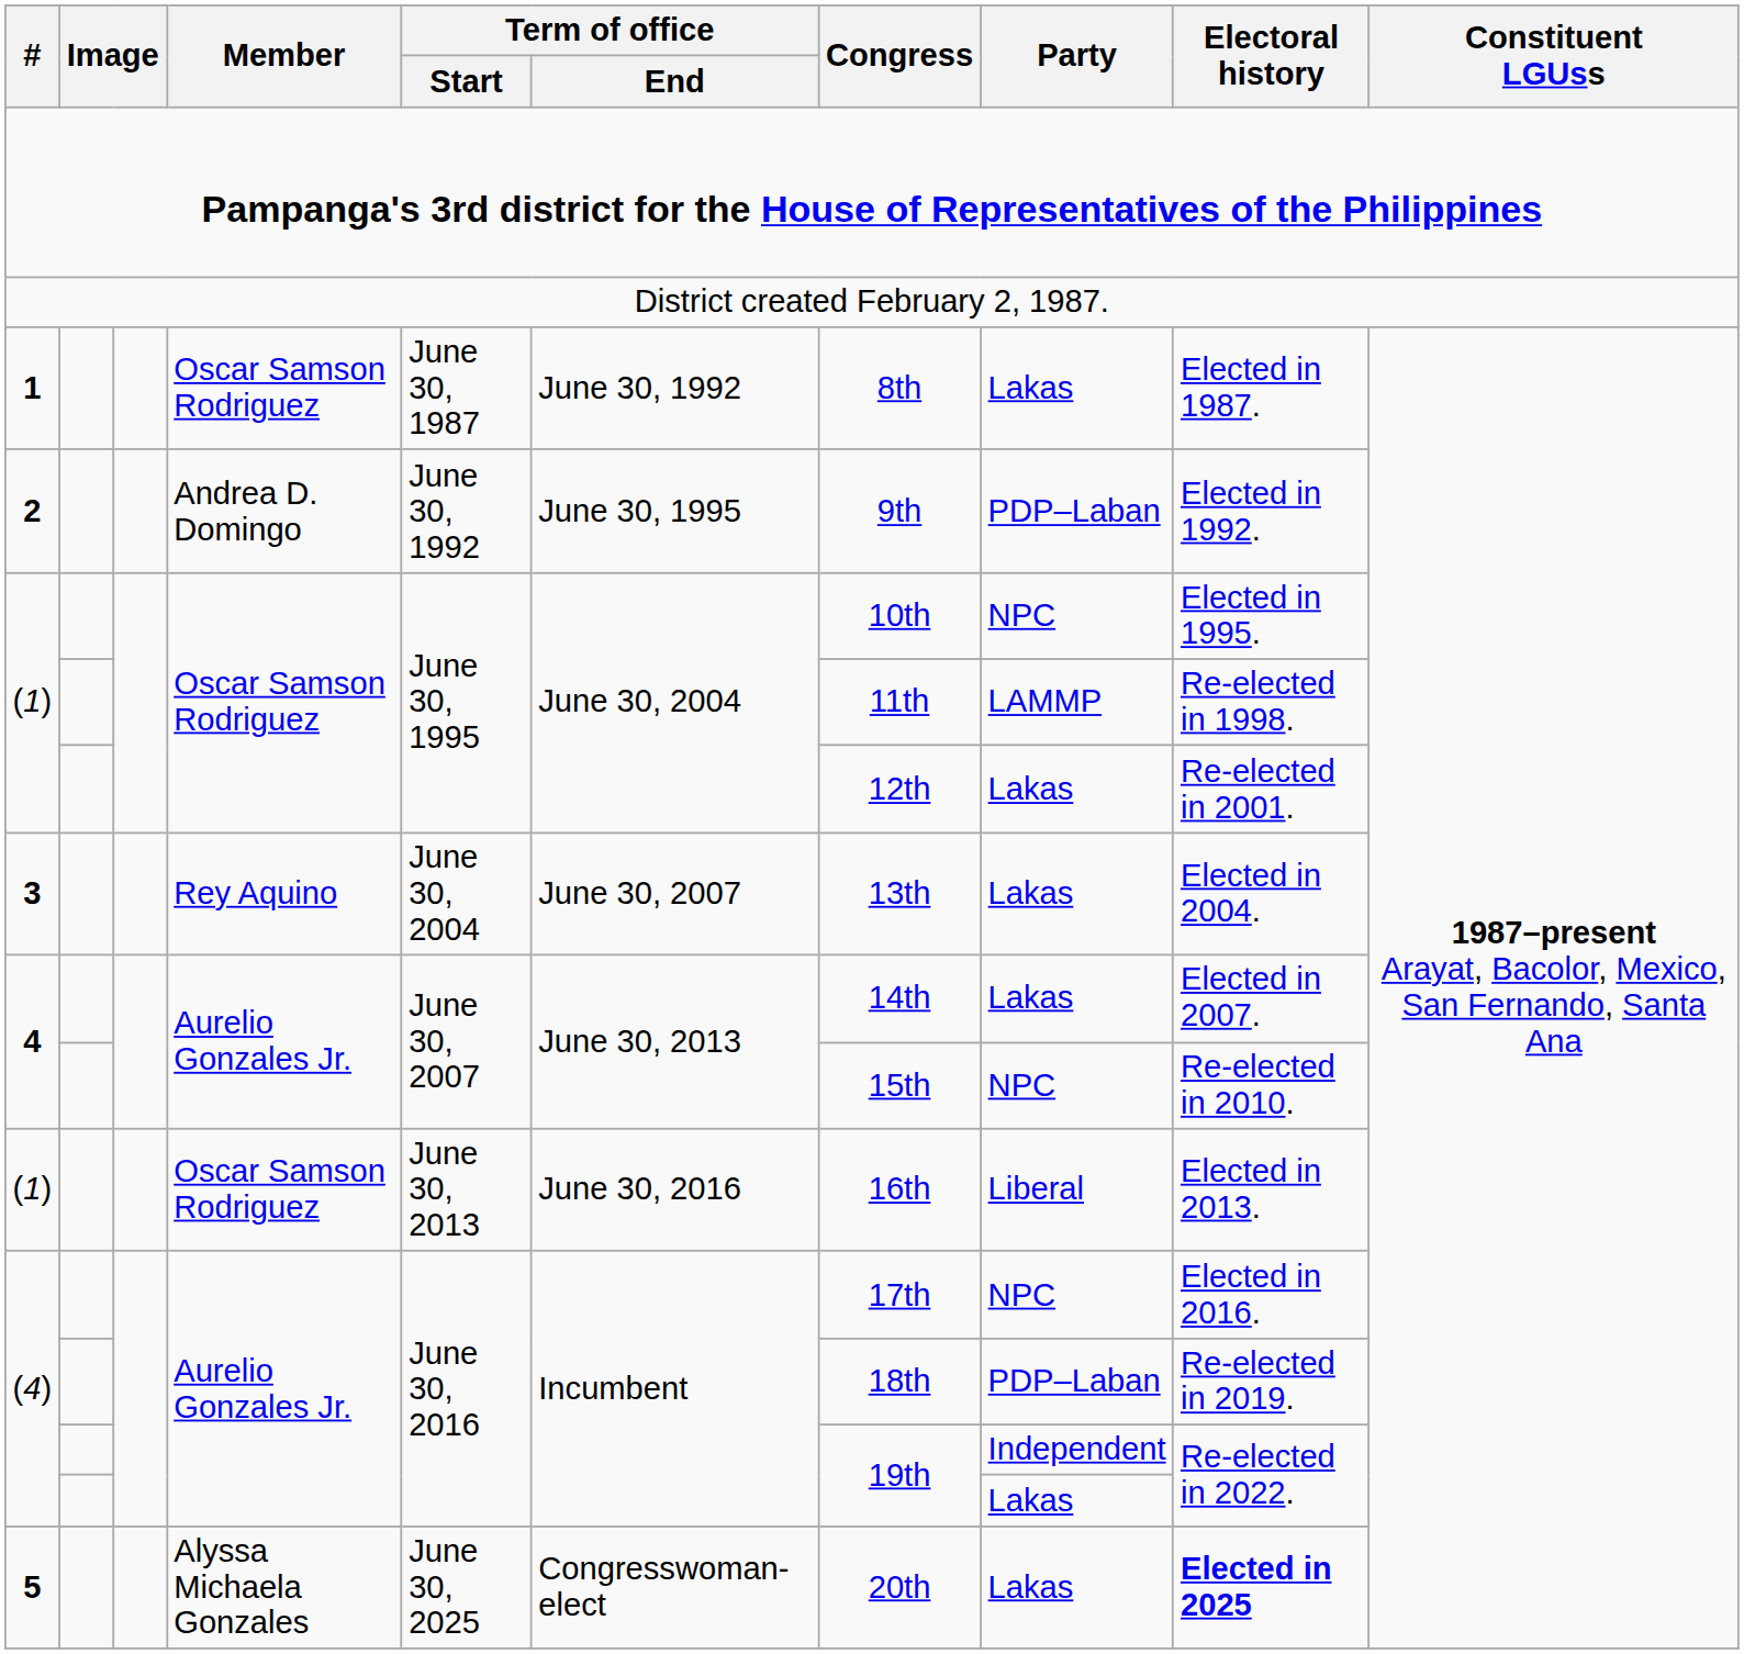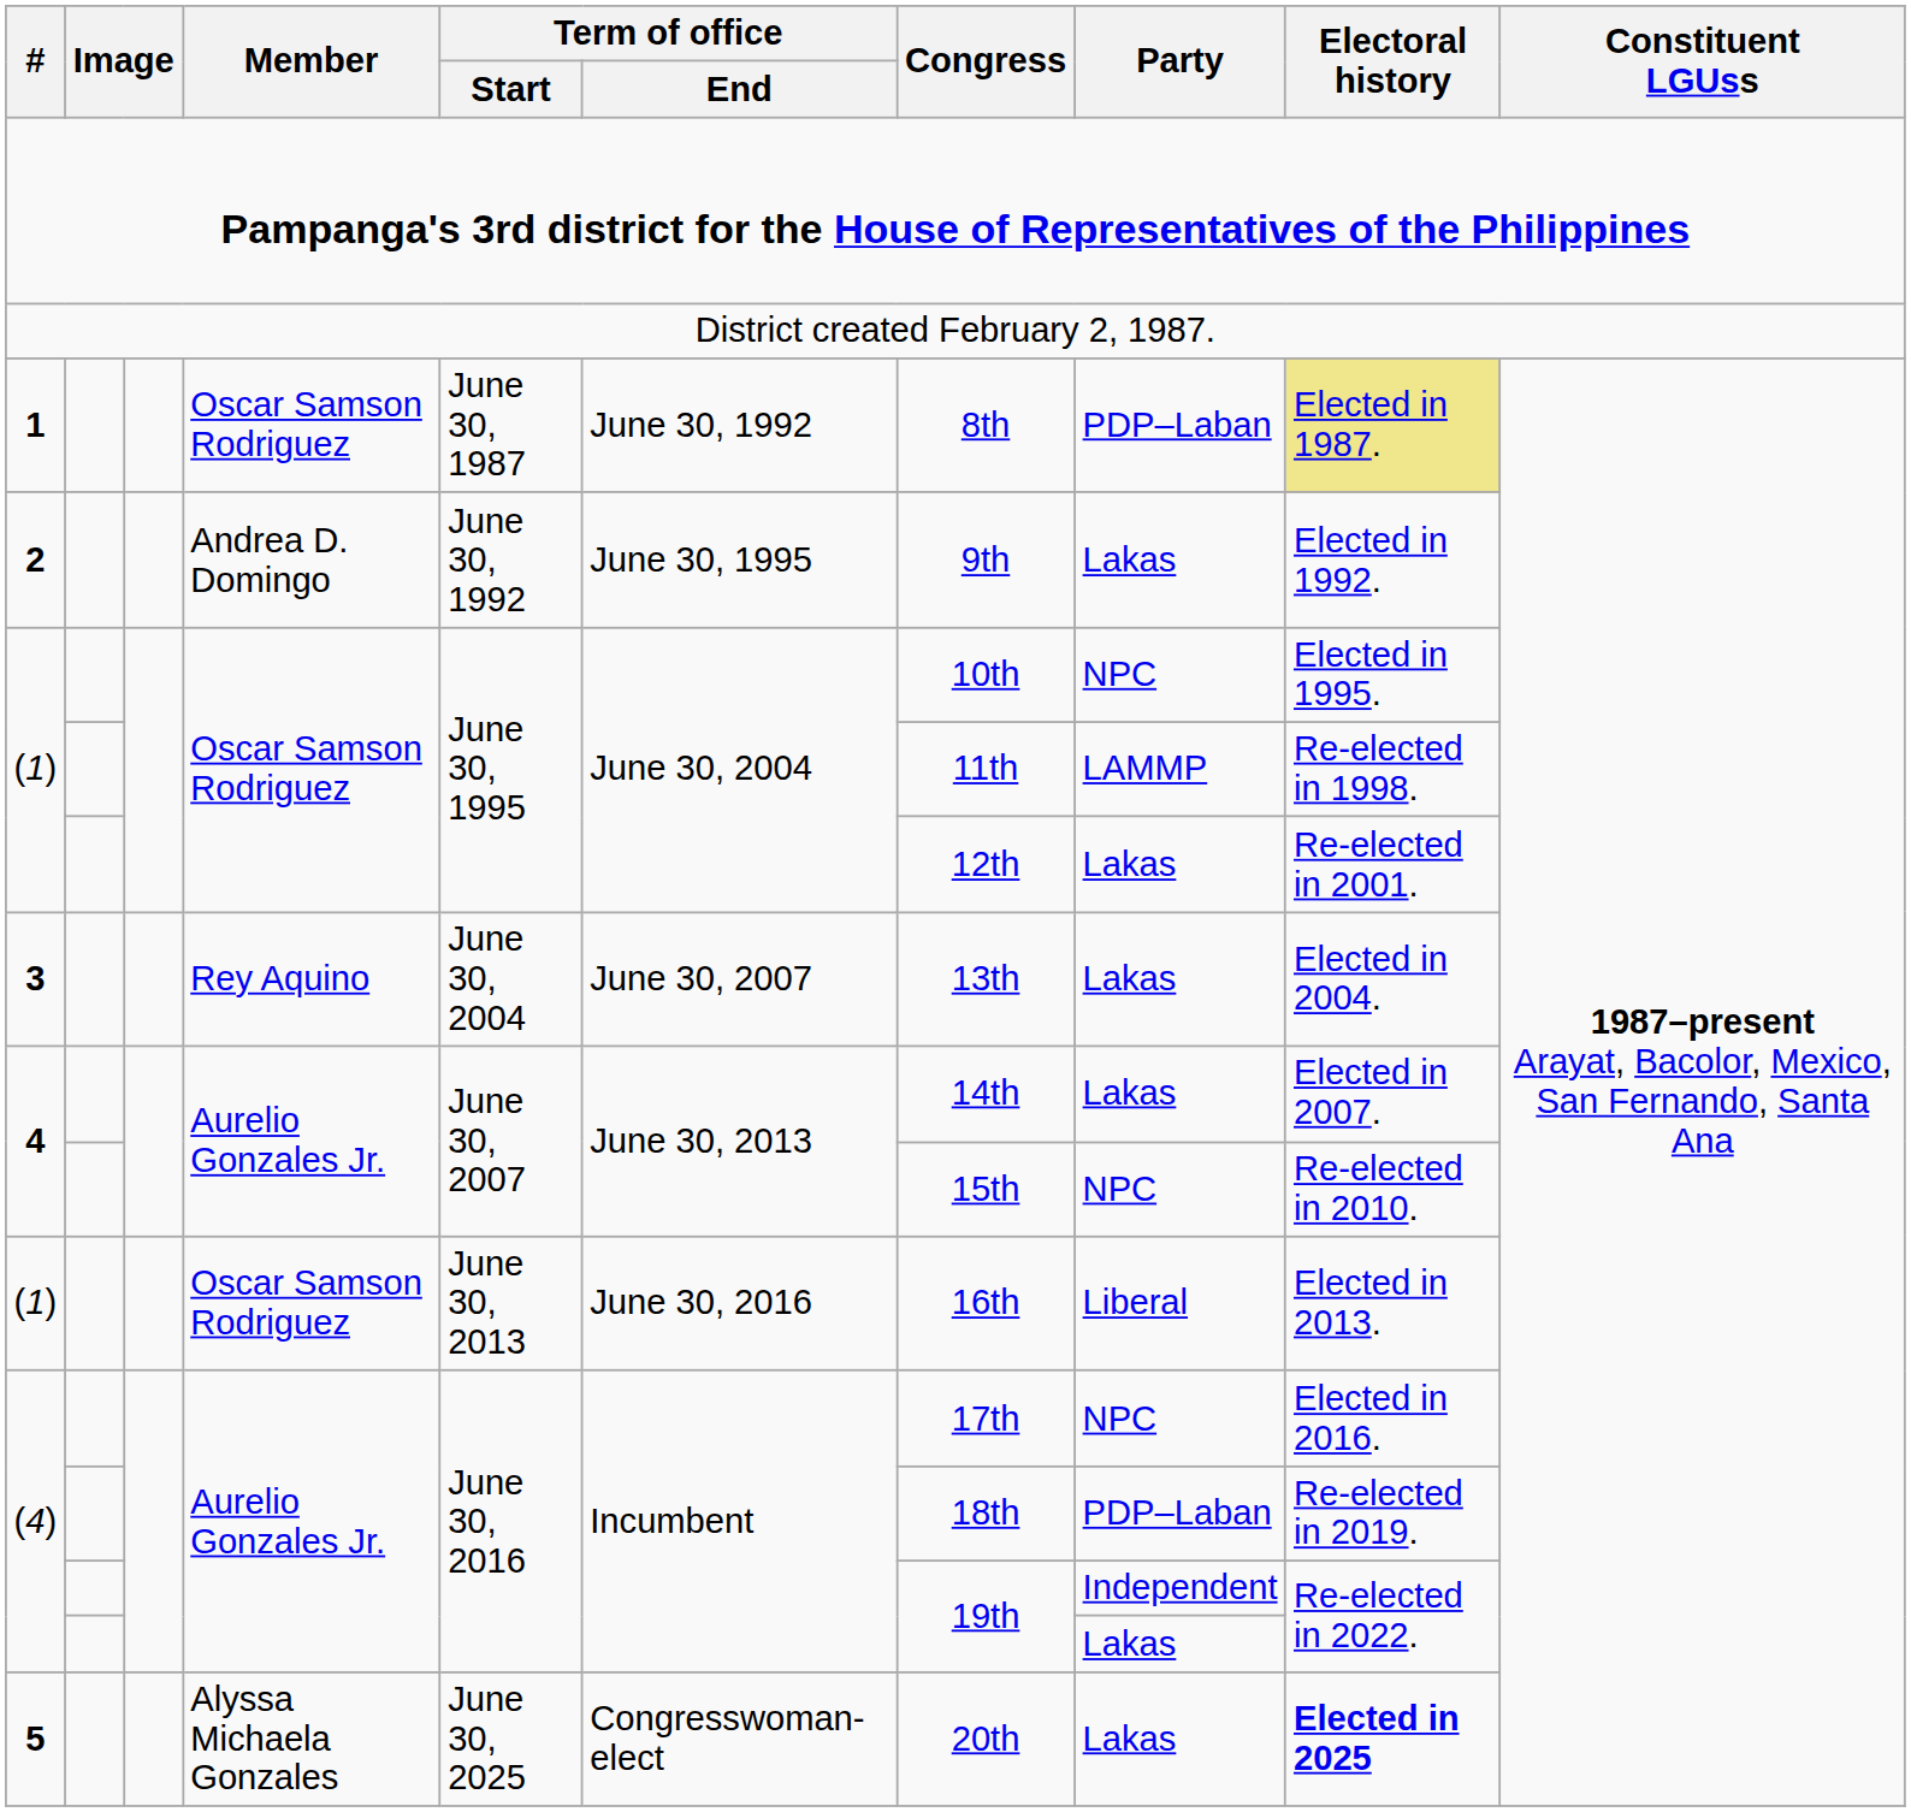1 | Party: Lakas -> PDP–Laban
1 | Electoral history: no background -> khaki background
2 | Party: PDP–Laban -> Lakas
